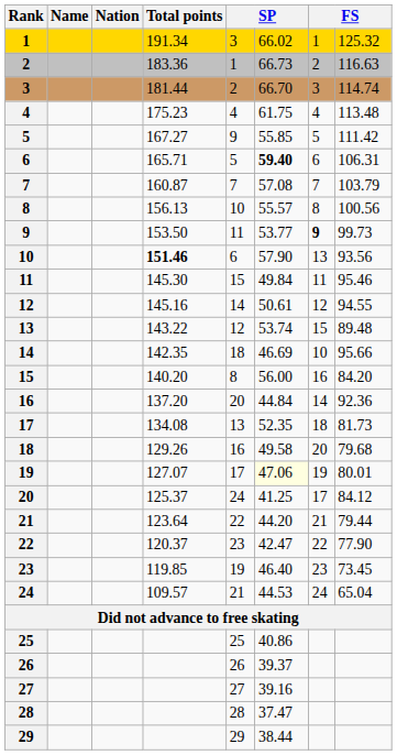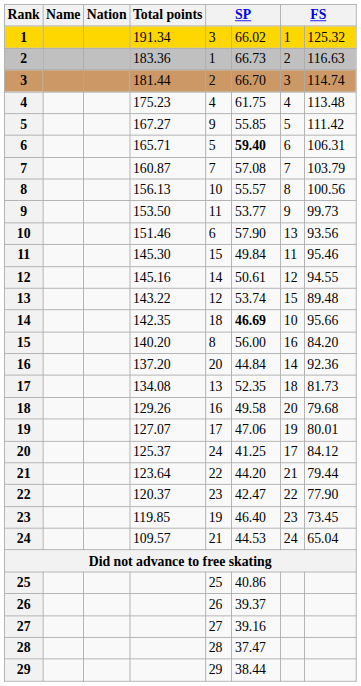row 10 | column 7: bold -> normal
row 11 | Total points: bold -> normal
row 15 | column 6: normal -> bold
row 20 | column 6: lightyellow background -> no background
